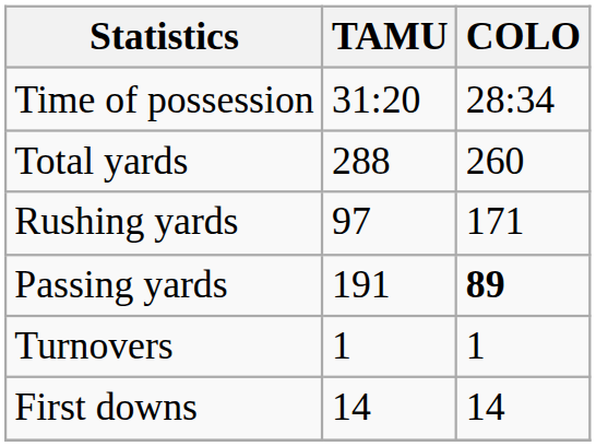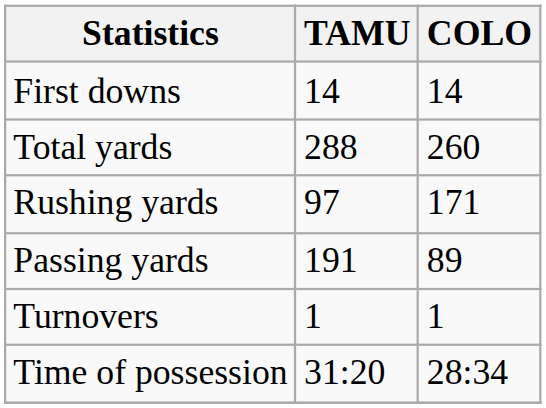rows swapped: First downs <-> Time of possession
Passing yards | COLO: bold -> normal
